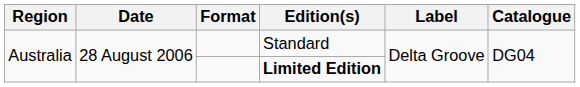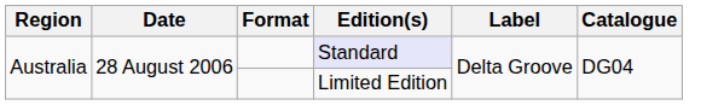Standard | Edition(s): no background -> lavender background
Limited Edition | Edition(s): bold -> normal
